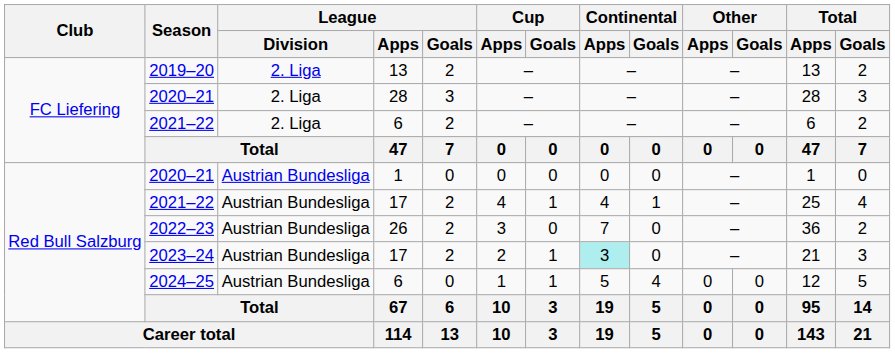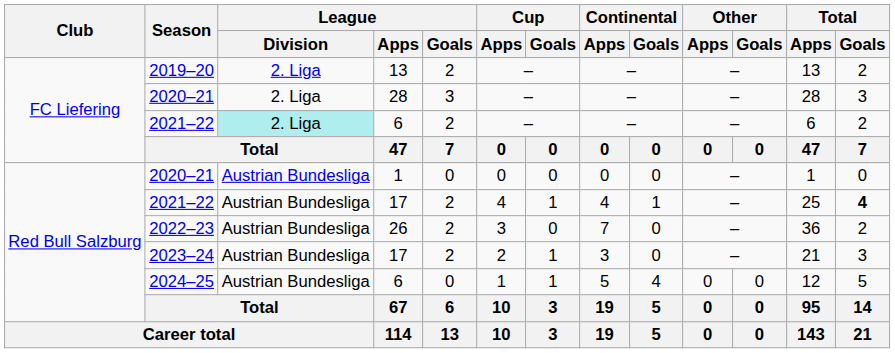2021–22 / 6 | League / Division: no background -> paleturquoise background
2021–22 / 17 | Total / Goals: normal -> bold
2023–24 | Continental / Apps: paleturquoise background -> no background
